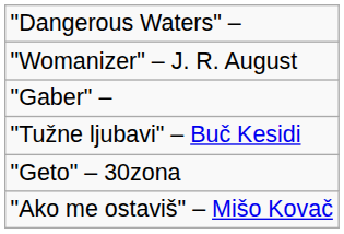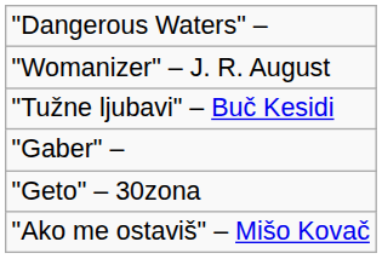row 3 | column 1: "Gaber" – -> "Tužne ljubavi" – Buč Kesidi
row 4 | column 1: "Tužne ljubavi" – Buč Kesidi -> "Gaber" –
